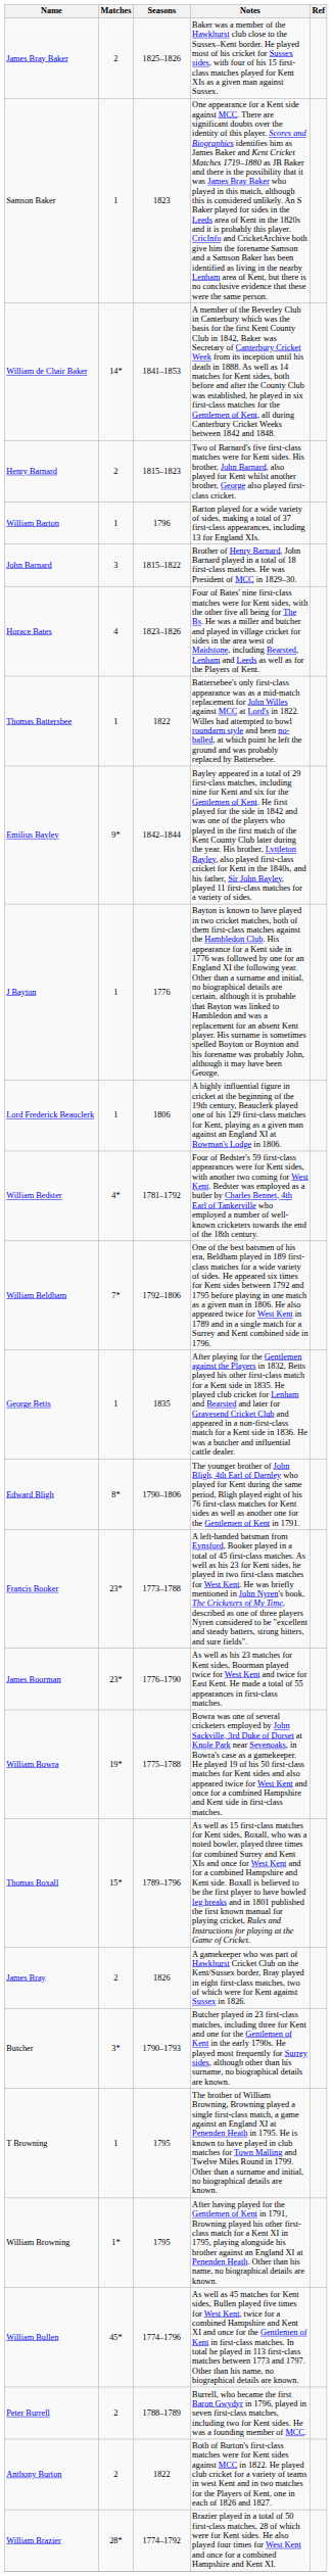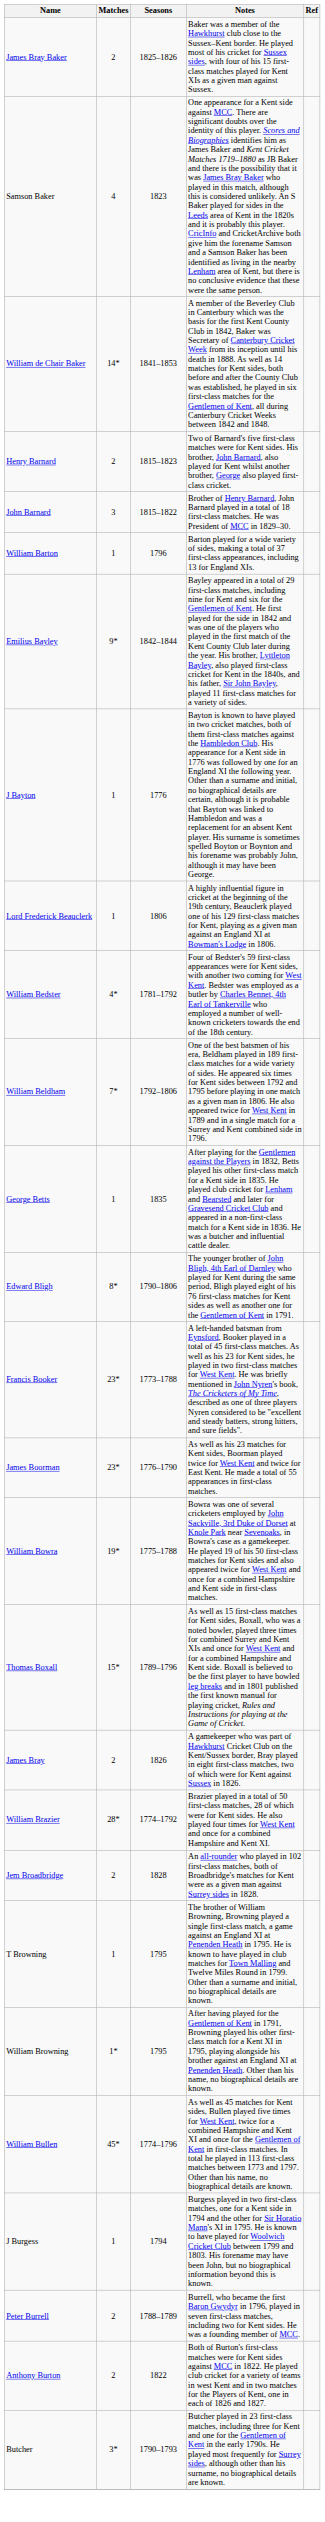Samson Baker | Matches: 1 -> 4
rows swapped: John Barnard <-> William Barton
- row: Horace Bates | 4 | 1823–1826 | Four of Bates' nine first-class matches were for Kent sides, with the other five all being for The Bs. He was a miller and butcher and played in village cricket for sides in the area west of Maidstone, including Bearsted, Lenham and Leeds as well as for the Players of Kent.
- row: Thomas Battersbee | 1 | 1822 | Battersebee's only first-class appearance was as a mid-match replacement for John Willes against MCC at Lord's in 1822. Willes had attempted to bowl roundarm style and been no-balled, at which point he left the ground and was probably replaced by Battersebee.
rows swapped: William Brazier <-> Butcher
+ row: Jem Broadbridge | 2 | 1828 | An all-rounder who played in 102 first-class matches, both of Broadbridge's matches for Kent were as a given man against Surrey sides in 1828.
+ row: J Burgess | 1 | 1794 | Burgess played in two first-class matches, one for a Kent side in 1794 and the other for Sir Horatio Mann's XI in 1795. He is known to have played for Woolwich Cricket Club between 1799 and 1803. His forename may have been John, but no biographical information beyond this is known.
